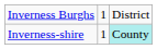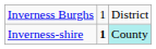Inverness-shire | column 2: normal -> bold
